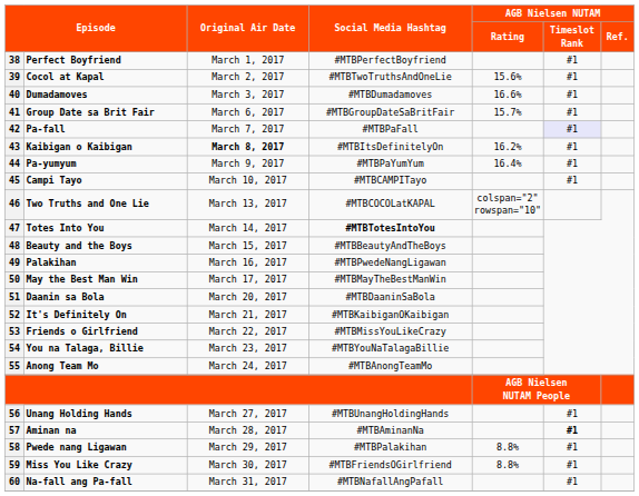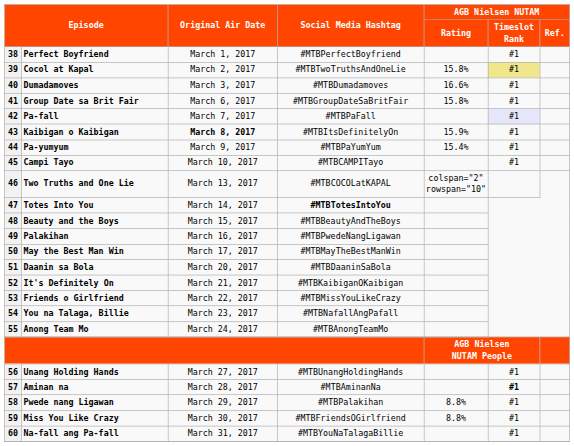39 | AGB Nielsen NUTAM / Rating: 15.6% -> 15.8%
39 | AGB Nielsen NUTAM / Timeslot Rank: no background -> khaki background
41 | AGB Nielsen NUTAM / Rating: 15.7% -> 15.8%
43 | AGB Nielsen NUTAM / Rating: 16.2% -> 15.9%
44 | AGB Nielsen NUTAM / Rating: 16.4% -> 15.4%
54 | Social Media Hashtag: #MTBYouNaTalagaBillie -> #MTBNafallAngPafall
60 | Social Media Hashtag: #MTBNafallAngPafall -> #MTBYouNaTalagaBillie
